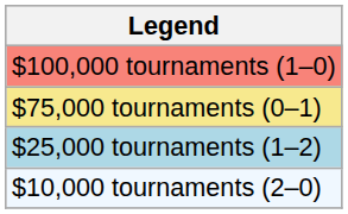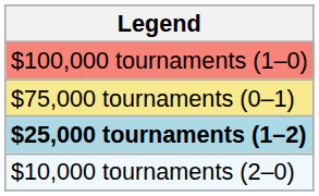row 4 | column 1: normal -> bold
